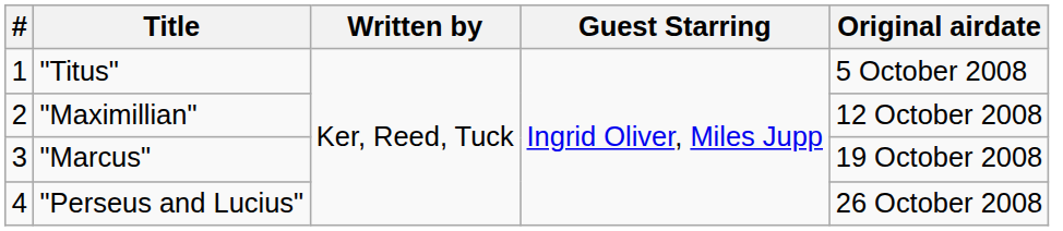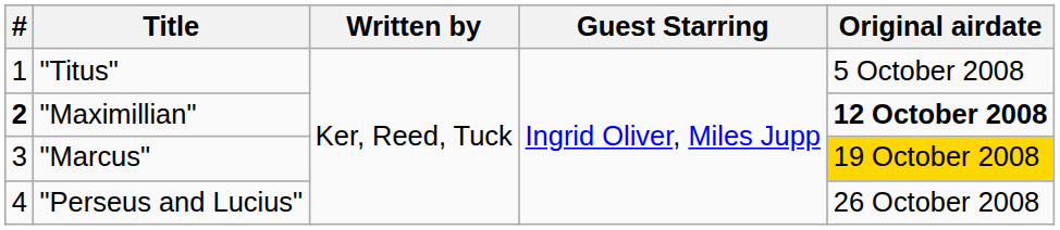"Maximillian" | #: normal -> bold
"Maximillian" | Original airdate: normal -> bold
"Marcus" | Original airdate: no background -> gold background
